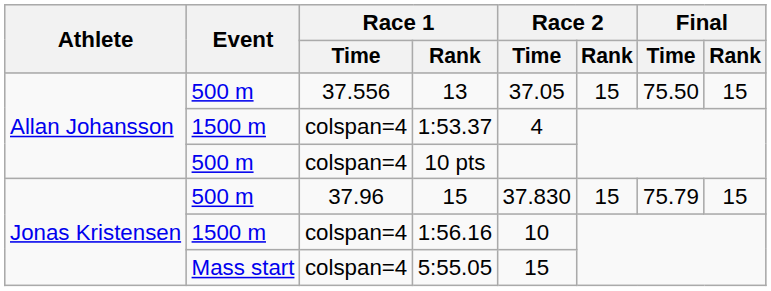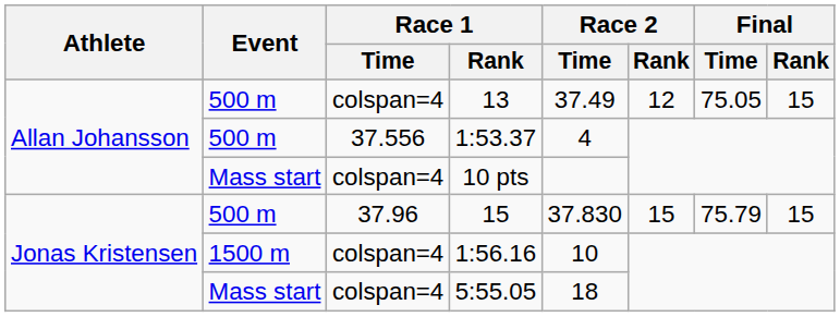13 | Race 1 / Time: 37.556 -> colspan=4
13 | Race 2 / Time: 37.05 -> 37.49
13 | Race 2 / Rank: 15 -> 12
13 | Final / Time: 75.50 -> 75.05
1:53.37 | Event: 1500 m -> 500 m
1:53.37 | Race 1 / Time: colspan=4 -> 37.556
10 pts | Event: 500 m -> Mass start
5:55.05 | Race 2 / Time: 15 -> 18
